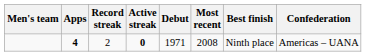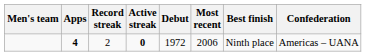row 2 | Debut: 1971 -> 1972
row 2 | Most recent: 2008 -> 2006
